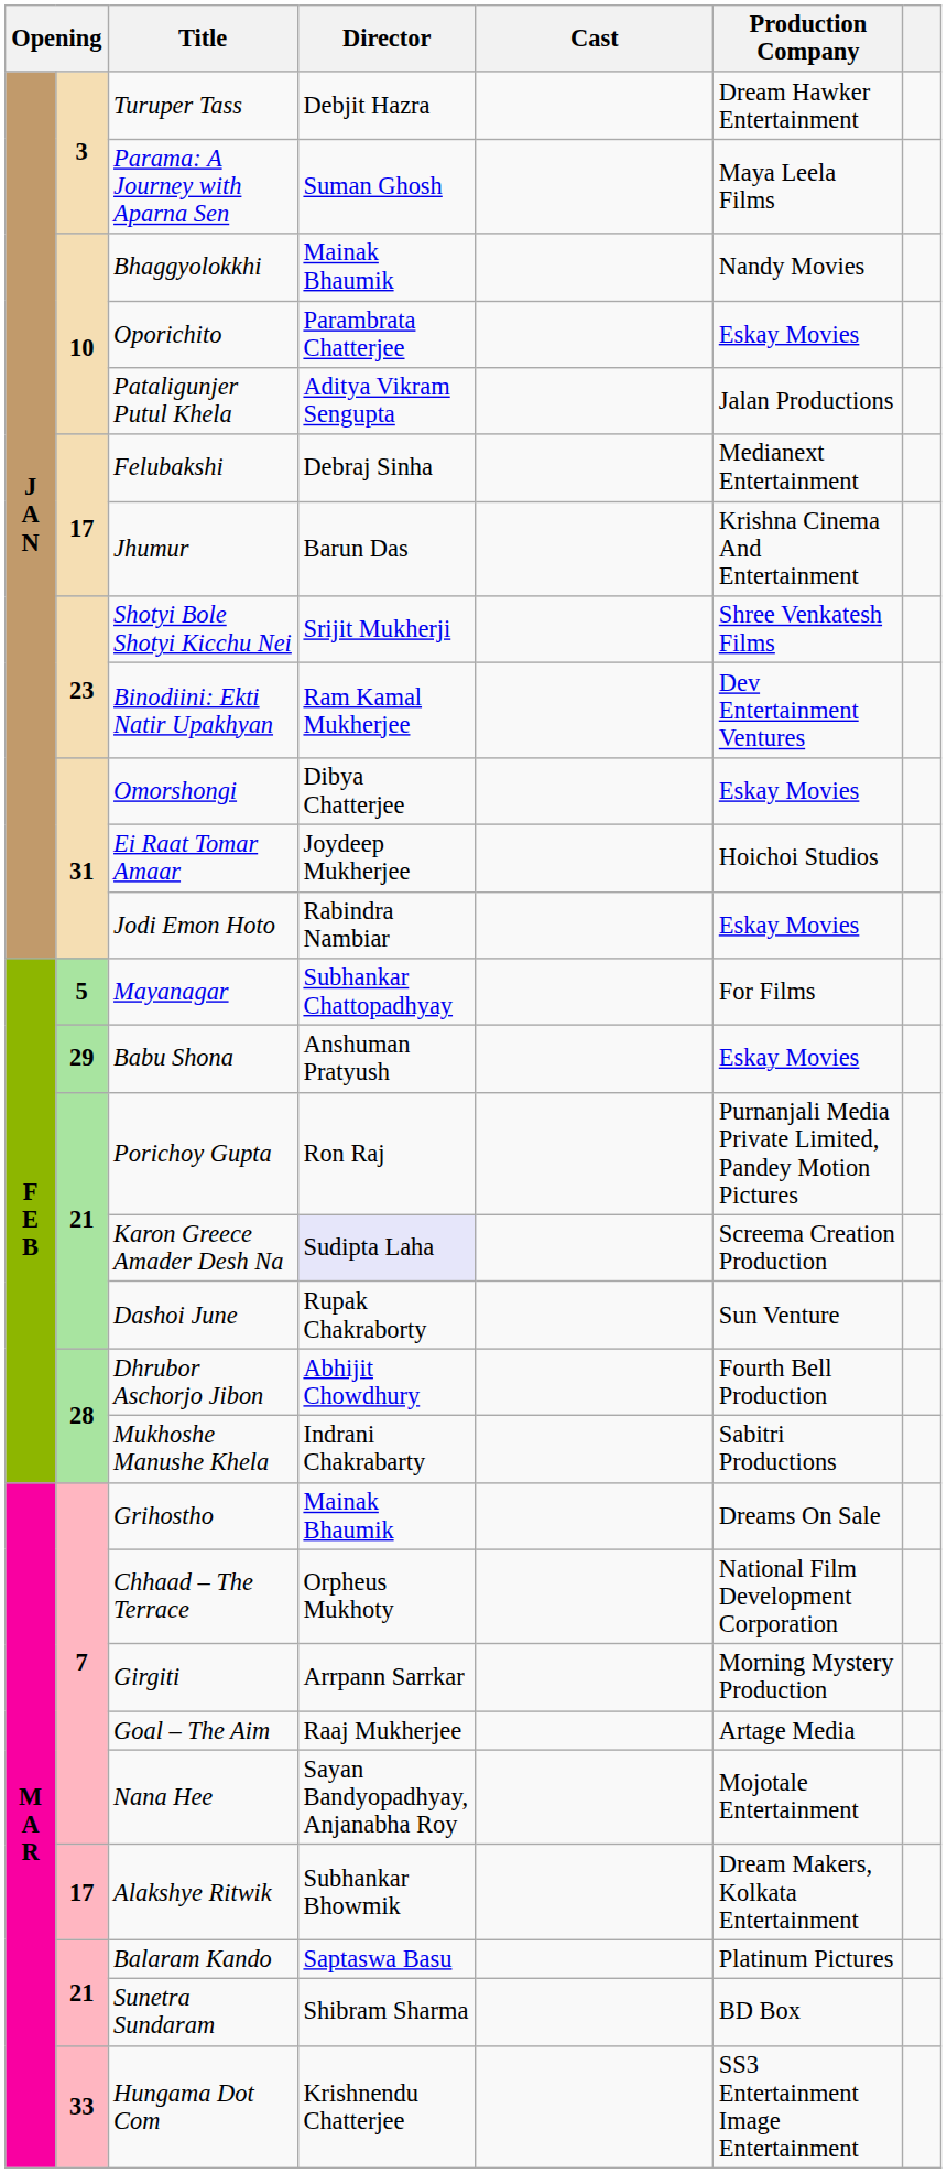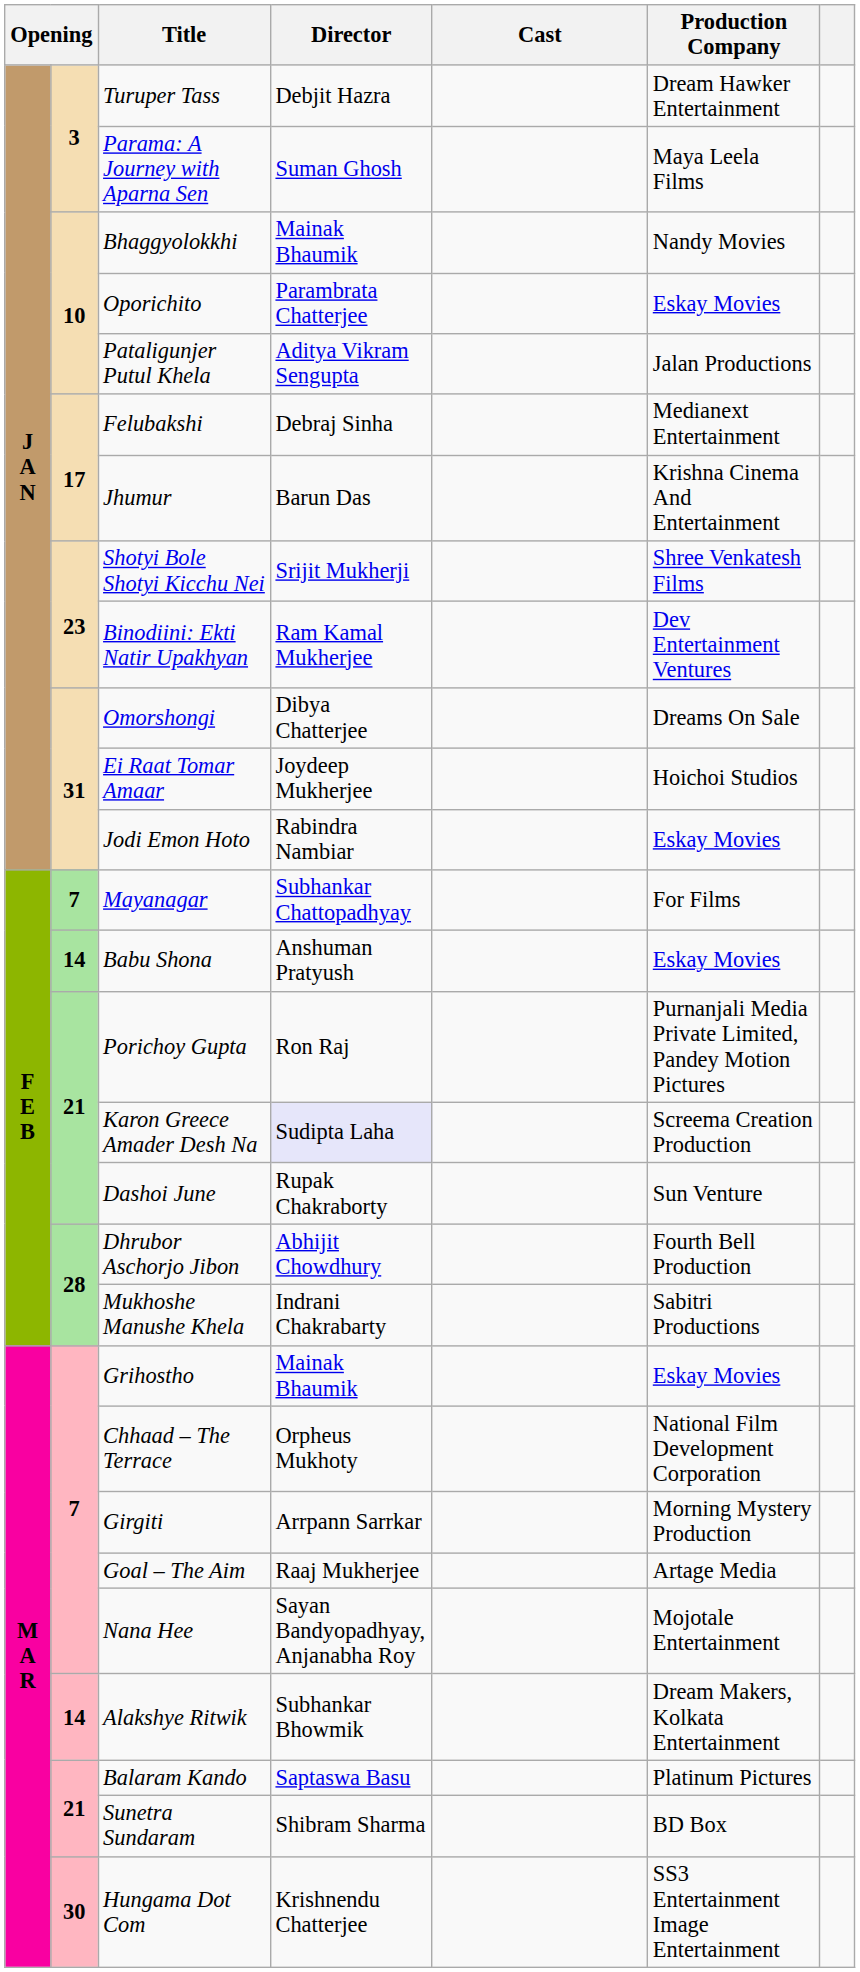Omorshongi | Production Company: Eskay Movies -> Dreams On Sale
Mayanagar | column 2: 5 -> 7
Babu Shona | column 2: 29 -> 14
Grihostho | Production Company: Dreams On Sale -> Eskay Movies
Alakshye Ritwik | column 2: 17 -> 14
Hungama Dot Com | column 2: 33 -> 30
